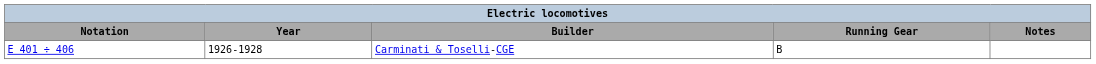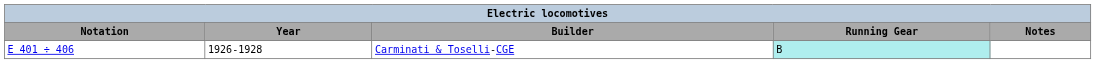Carminati & Toselli-CGE | Running Gear: no background -> paleturquoise background
